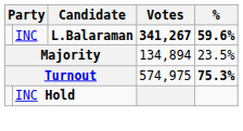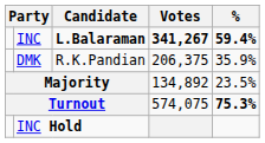INC | %: 59.6% -> 59.4%
+ row: DMK | R.K.Pandian | 206,375 | 35.9%
Majority | Votes: 134,894 -> 134,892
Turnout | Votes: 574,975 -> 574,075
